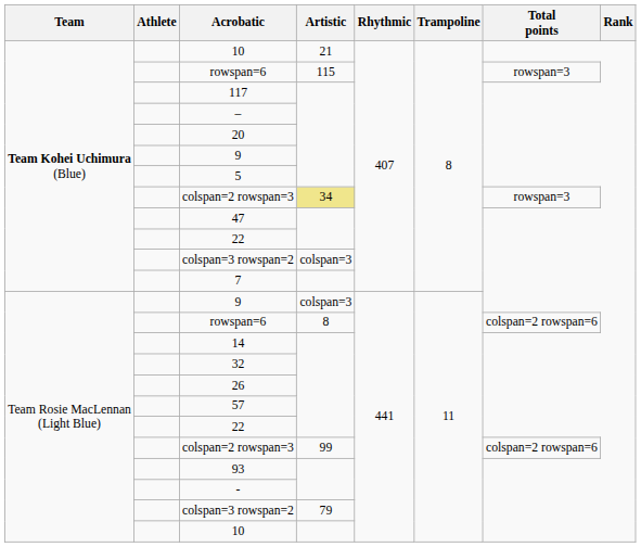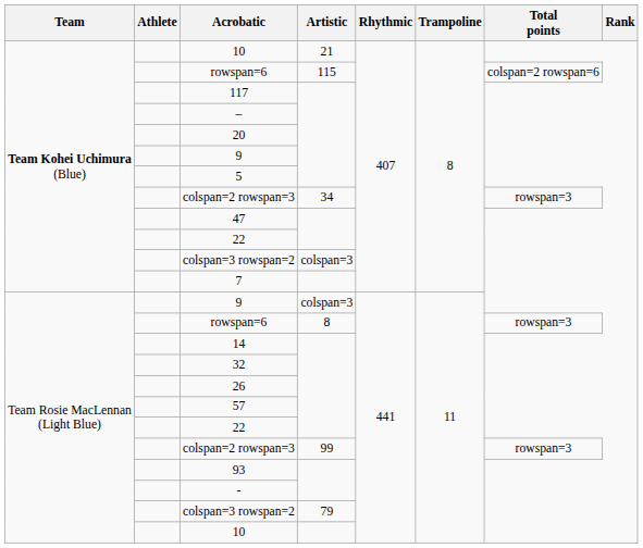Team Kohei Uchimura (Blue) / rowspan=6 | Total points: rowspan=3 -> colspan=2 rowspan=6
Team Kohei Uchimura (Blue) / colspan=2 rowspan=3 | Artistic: khaki background -> no background
Team Rosie MacLennan (Light Blue) / rowspan=6 | Total points: colspan=2 rowspan=6 -> rowspan=3
Team Rosie MacLennan (Light Blue) / colspan=2 rowspan=3 | Total points: colspan=2 rowspan=6 -> rowspan=3
